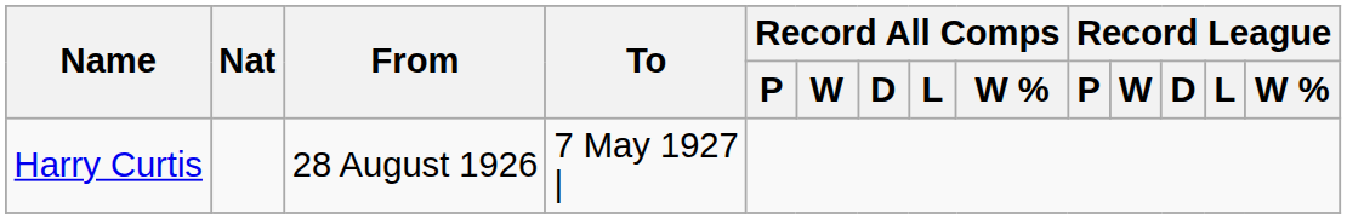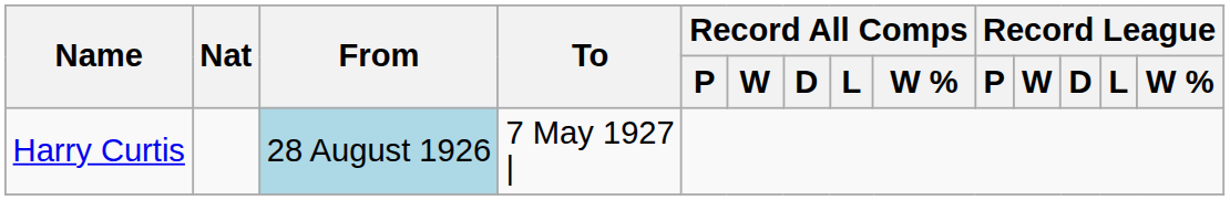Harry Curtis | From: no background -> lightblue background
